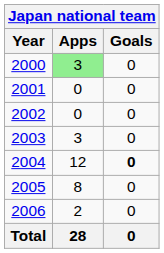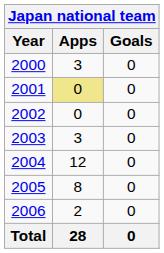2000 | Apps: lightgreen background -> no background
2001 | Apps: no background -> khaki background
2004 | Goals: bold -> normal
